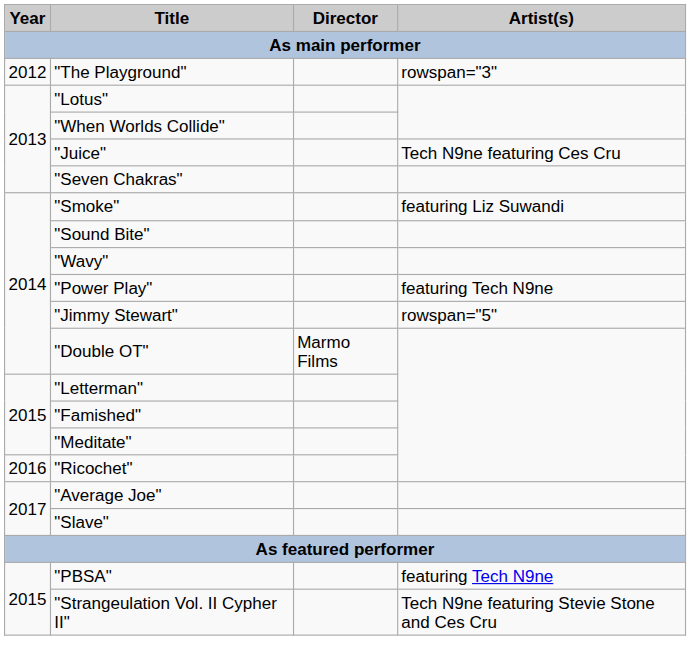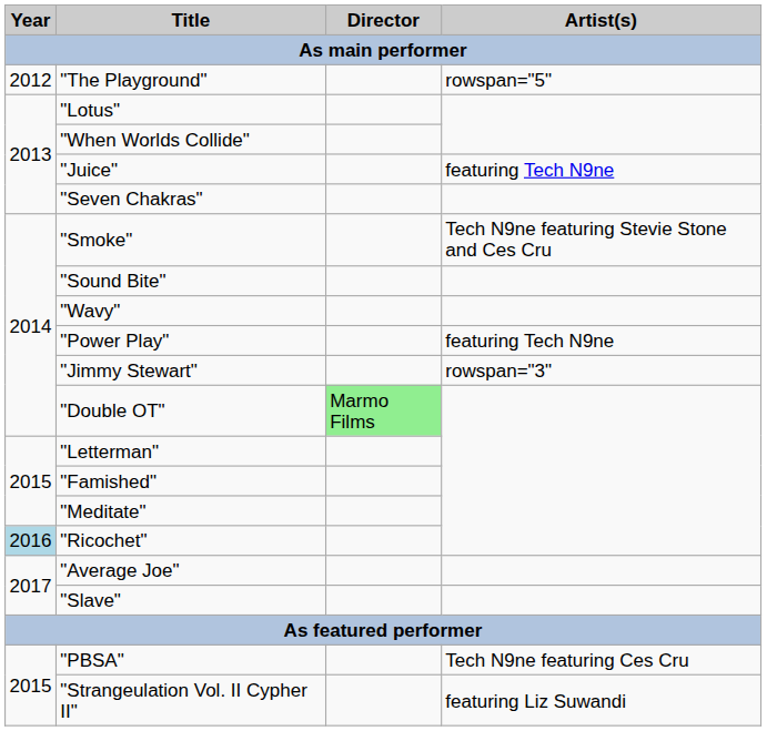"The Playground" | Artist(s): rowspan="3" -> rowspan="5"
"Juice" | Artist(s): Tech N9ne featuring Ces Cru -> featuring Tech N9ne
"Smoke" | Artist(s): featuring Liz Suwandi -> Tech N9ne featuring Stevie Stone and Ces Cru
"Jimmy Stewart" | Artist(s): rowspan="5" -> rowspan="3"
"Double OT" | Director: no background -> lightgreen background
"Ricochet" | Year: no background -> lightblue background
"PBSA" | Artist(s): featuring Tech N9ne -> Tech N9ne featuring Ces Cru
"Strangeulation Vol. II Cypher II" | Artist(s): Tech N9ne featuring Stevie Stone and Ces Cru -> featuring Liz Suwandi
